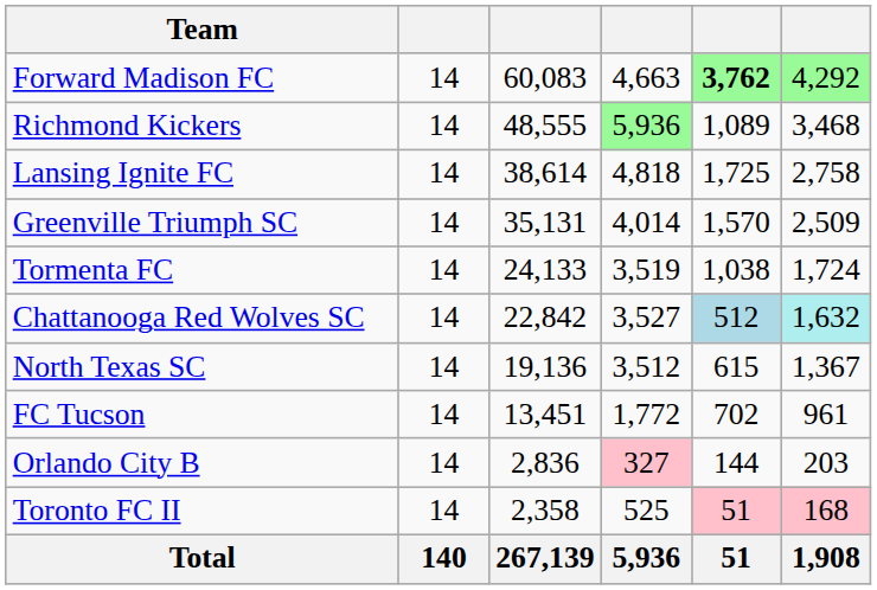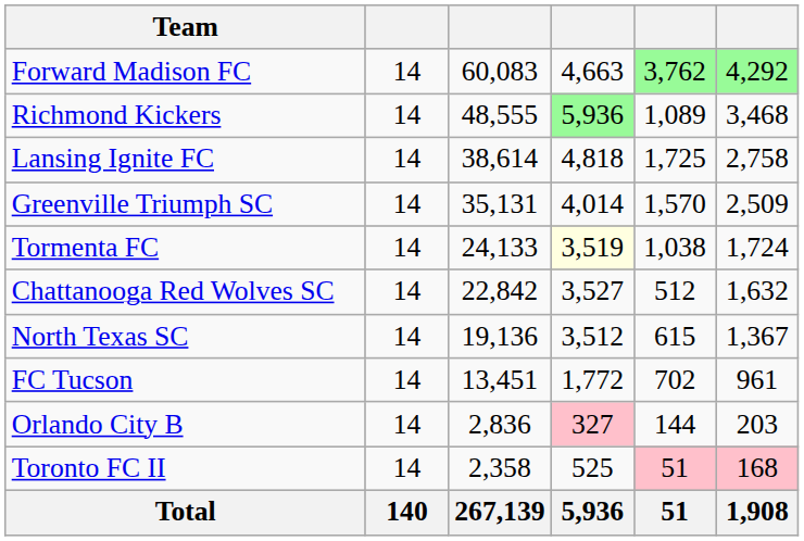Forward Madison FC | column 5: bold -> normal
Tormenta FC | column 4: no background -> lightyellow background
Chattanooga Red Wolves SC | column 5: lightblue background -> no background
Chattanooga Red Wolves SC | column 6: paleturquoise background -> no background
